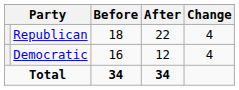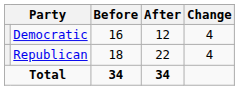rows swapped: Republican <-> Democratic
